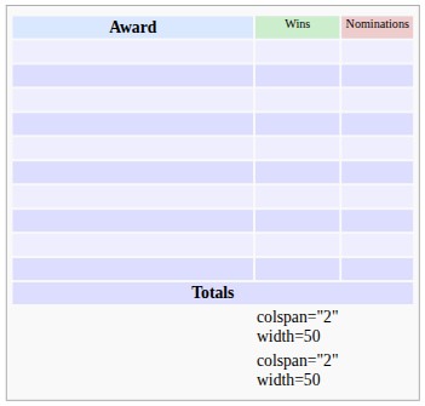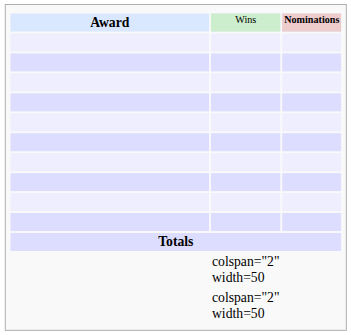Wins | column 3: normal -> bold
